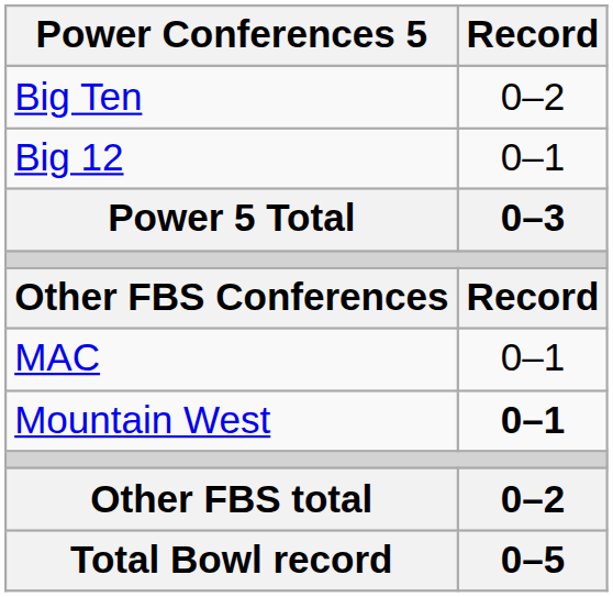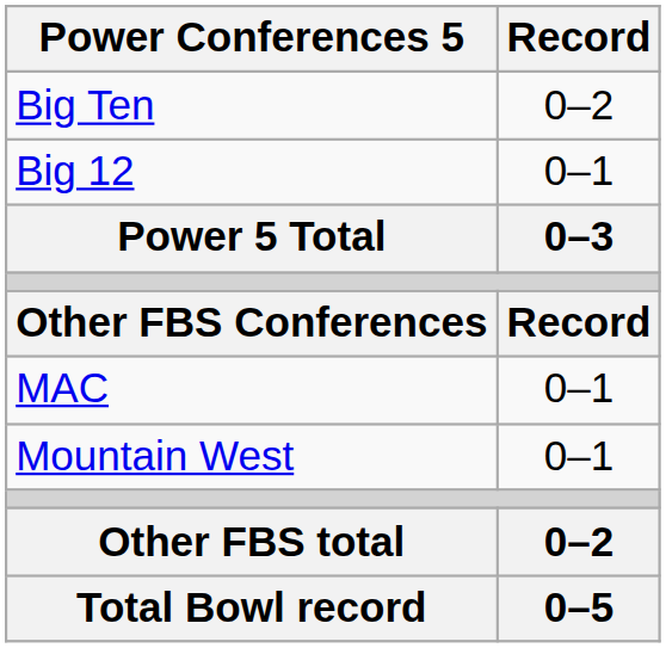Mountain West | Record: bold -> normal
